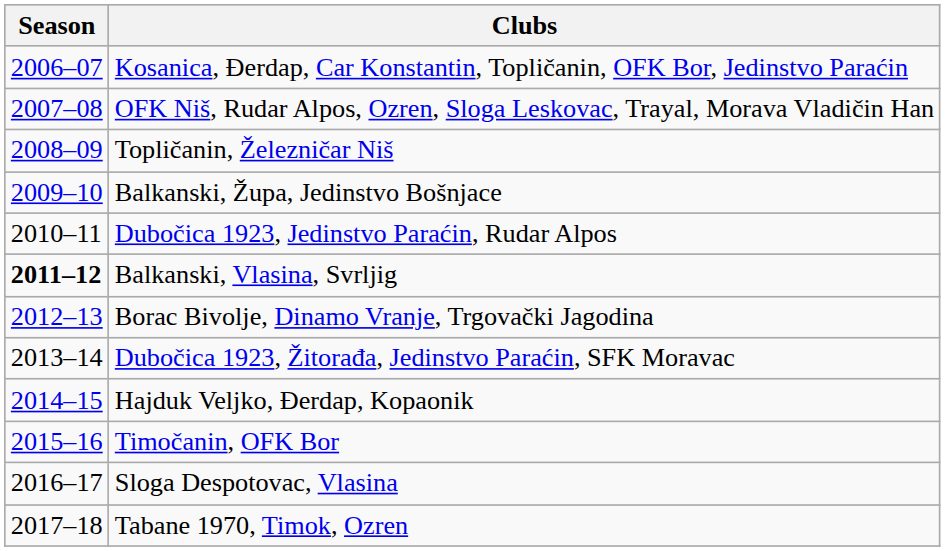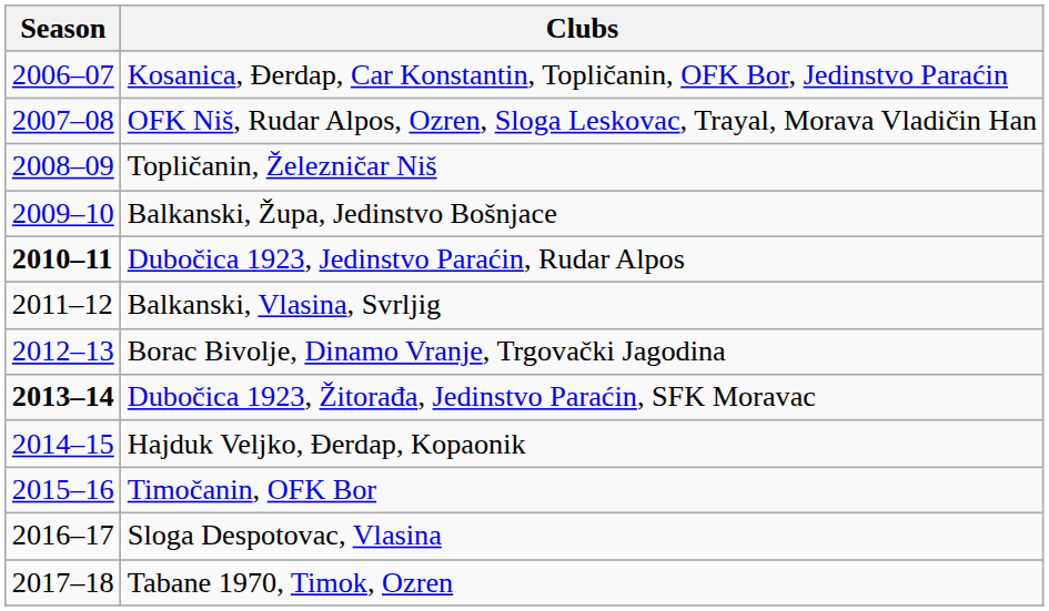Dubočica 1923, Jedinstvo Paraćin, Rudar Alpos | Season: normal -> bold
Balkanski, Vlasina, Svrljig | Season: bold -> normal
Dubočica 1923, Žitorađa, Jedinstvo Paraćin, SFK Moravac | Season: normal -> bold
